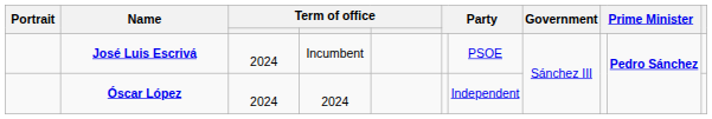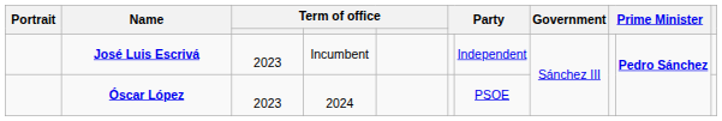José Luis Escrivá | column 3: 2024 -> 2023
José Luis Escrivá | column 7: PSOE -> Independent
Óscar López | column 3: 2024 -> 2023
Óscar López | column 7: Independent -> PSOE
